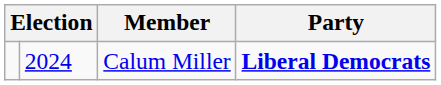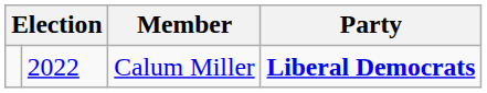Calum Miller | column 2: 2024 -> 2022
